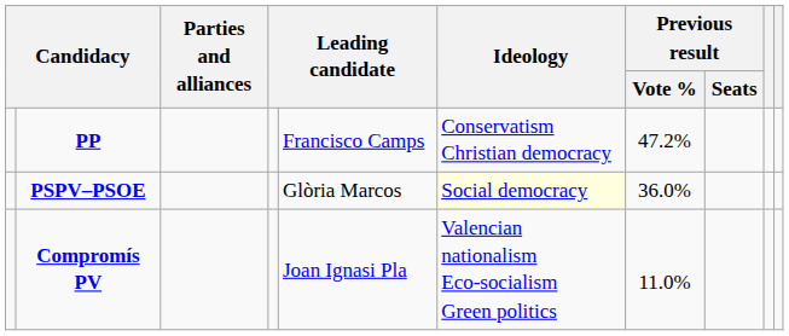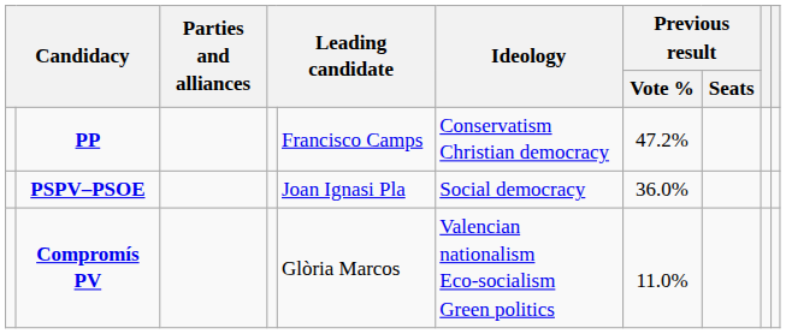PSPV–PSOE | column 5: Glòria Marcos -> Joan Ignasi Pla
PSPV–PSOE | Ideology: lightyellow background -> no background
Compromís PV | column 5: Joan Ignasi Pla -> Glòria Marcos
